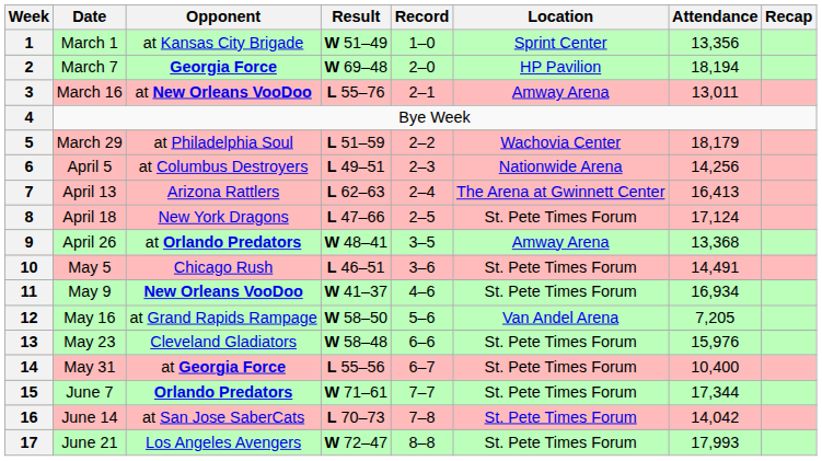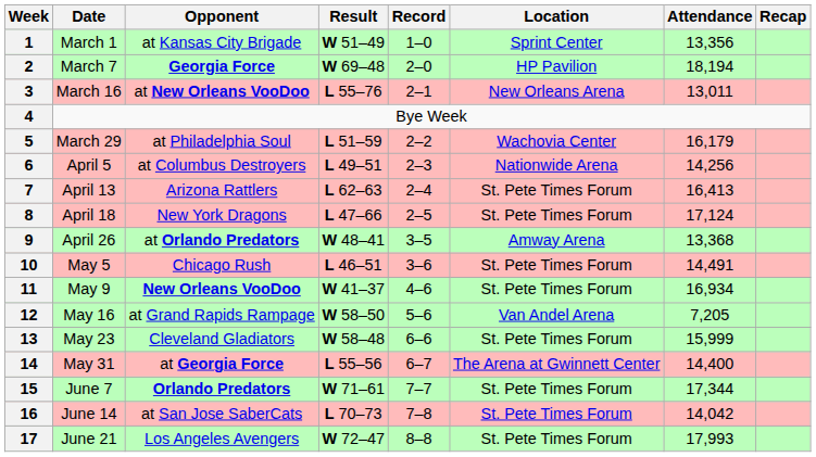3 | Location: Amway Arena -> New Orleans Arena
5 | Attendance: 18,179 -> 16,179
7 | Location: The Arena at Gwinnett Center -> St. Pete Times Forum
13 | Attendance: 15,976 -> 15,999
14 | Location: St. Pete Times Forum -> The Arena at Gwinnett Center
14 | Attendance: 10,400 -> 14,400
